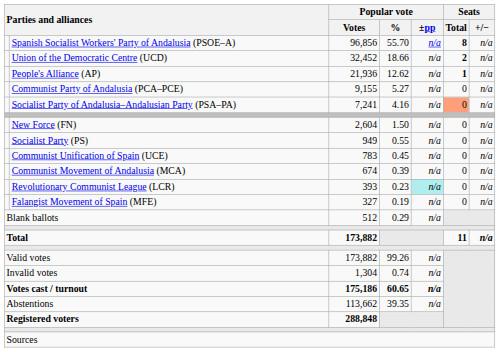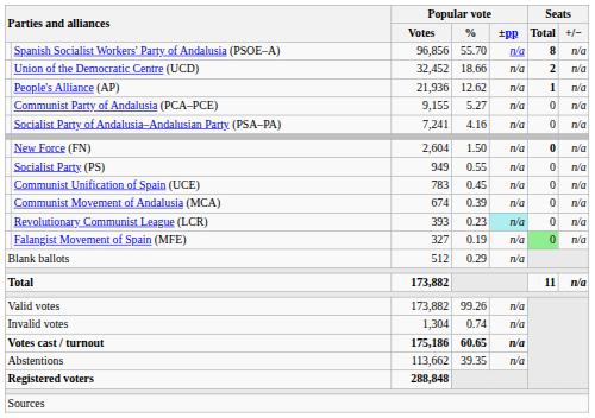Socialist Party of Andalusia–Andalusian Party (PSA–PA) | Seats / Total: lightsalmon background -> no background
New Force (FN) | Seats / Total: normal -> bold
Falangist Movement of Spain (MFE) | Seats / Total: no background -> lightgreen background
